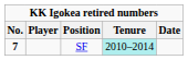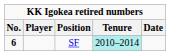SF | No.: 7 -> 6
